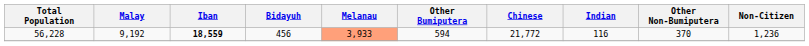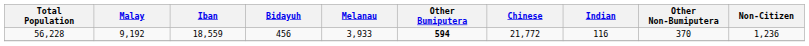56,228 | Iban: bold -> normal
56,228 | Melanau: lightsalmon background -> no background
56,228 | Other Bumiputera: normal -> bold
